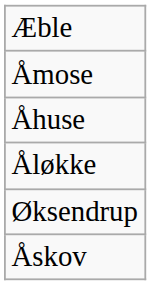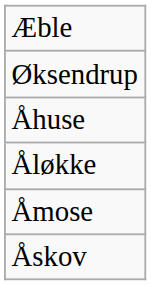row 2 | column 1: Åmose -> Øksendrup
row 5 | column 1: Øksendrup -> Åmose
